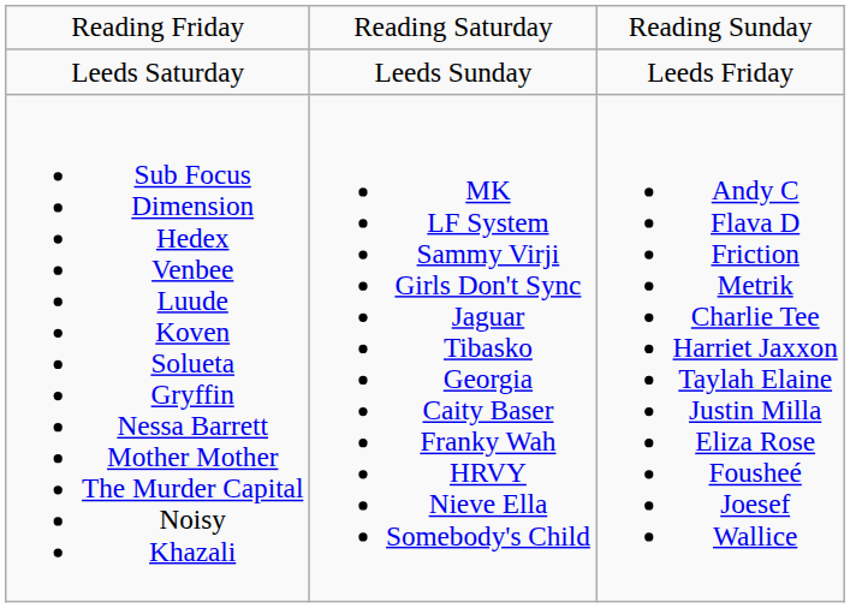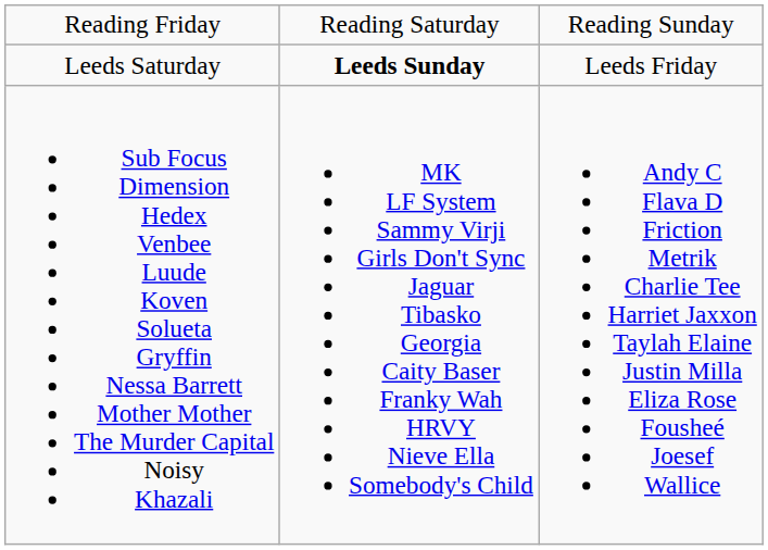Leeds Saturday | column 2: normal -> bold
